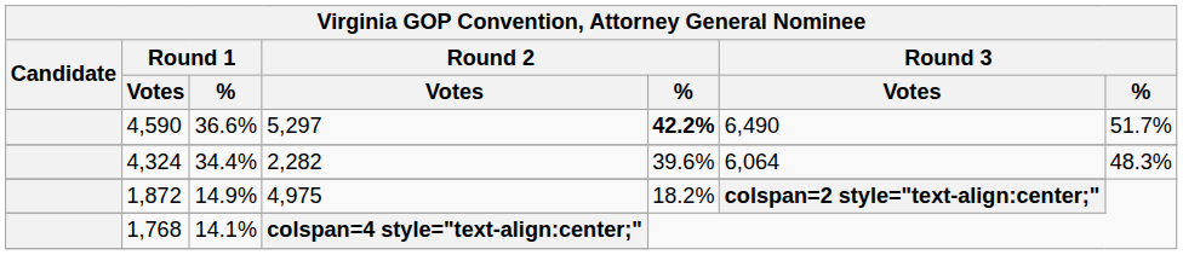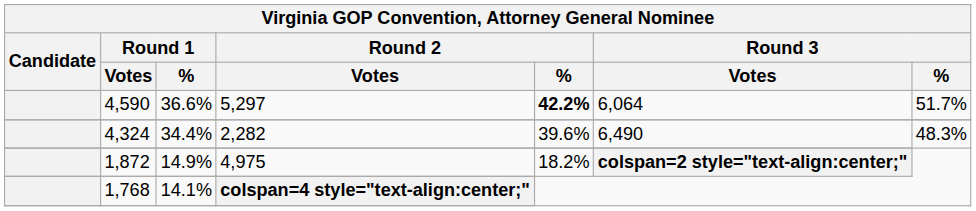4,590 | Round 3 / Votes: 6,490 -> 6,064
4,324 | Round 3 / Votes: 6,064 -> 6,490
